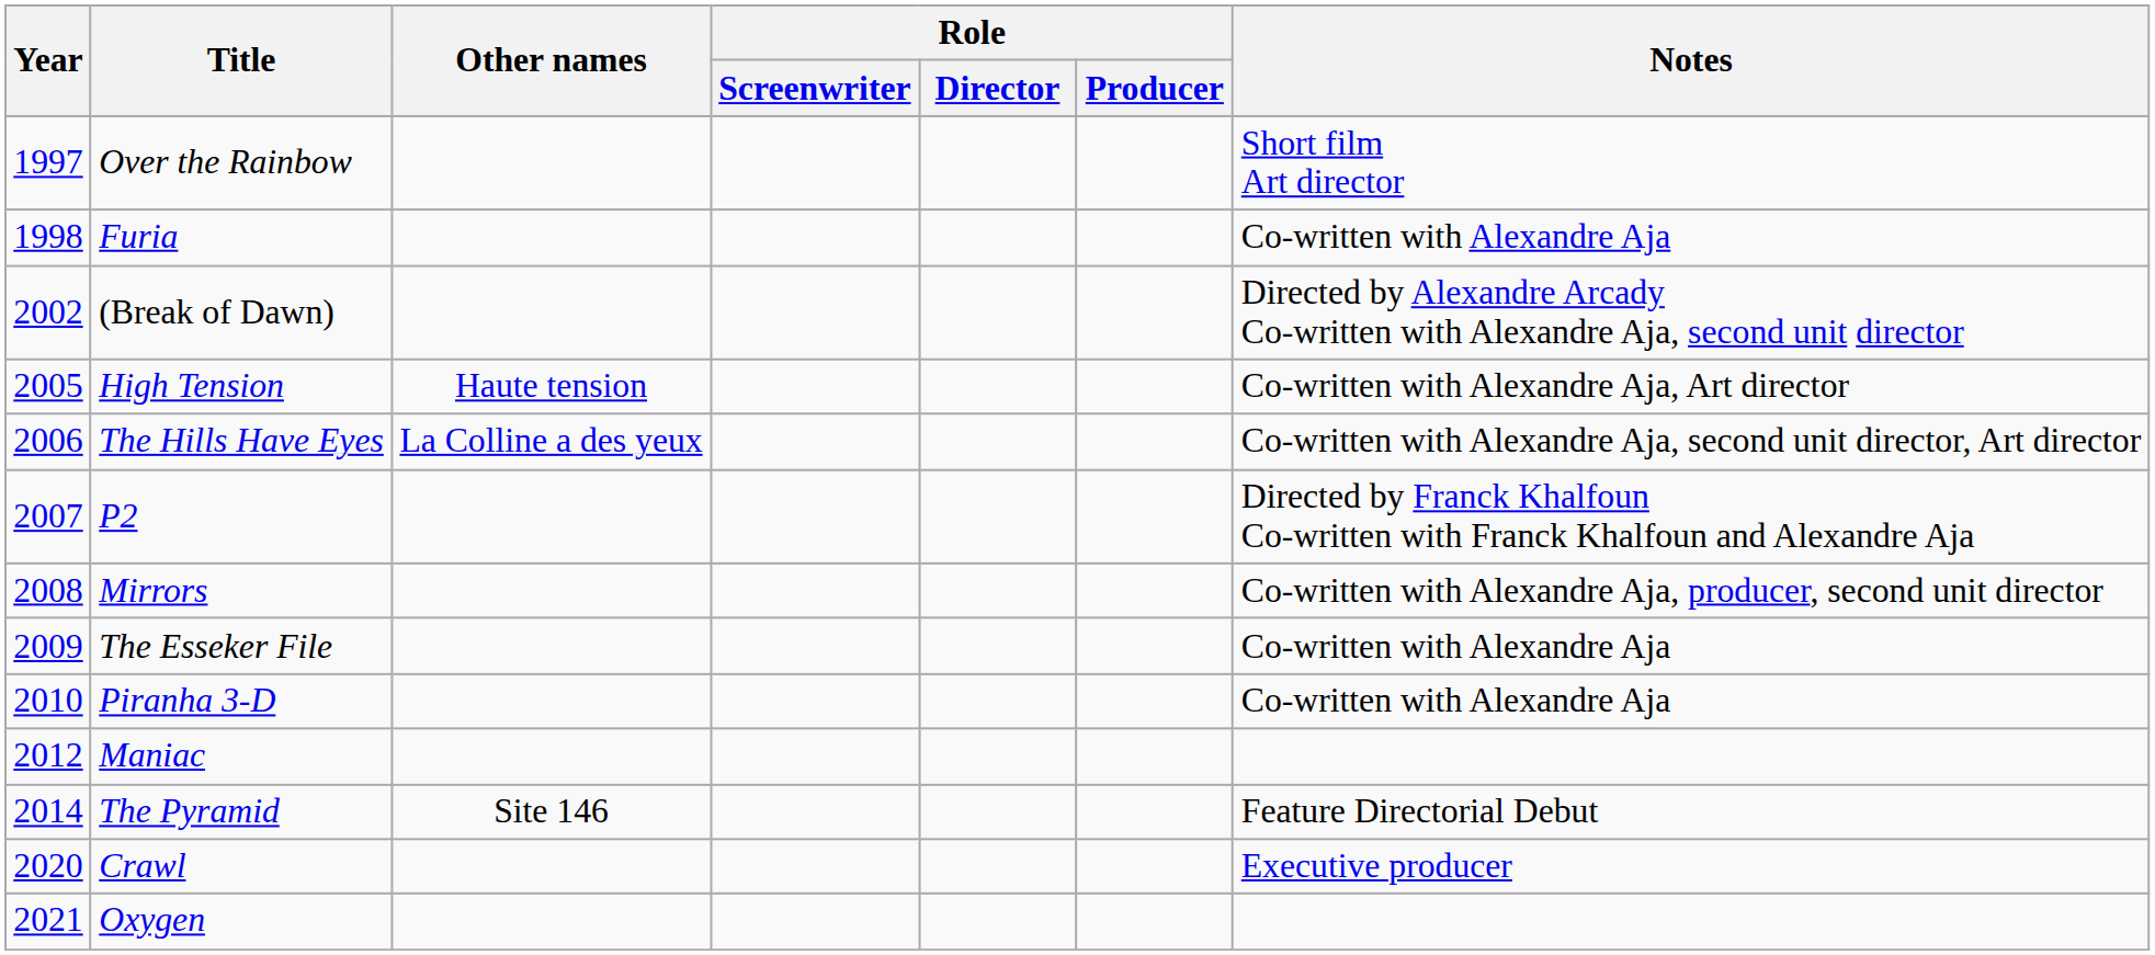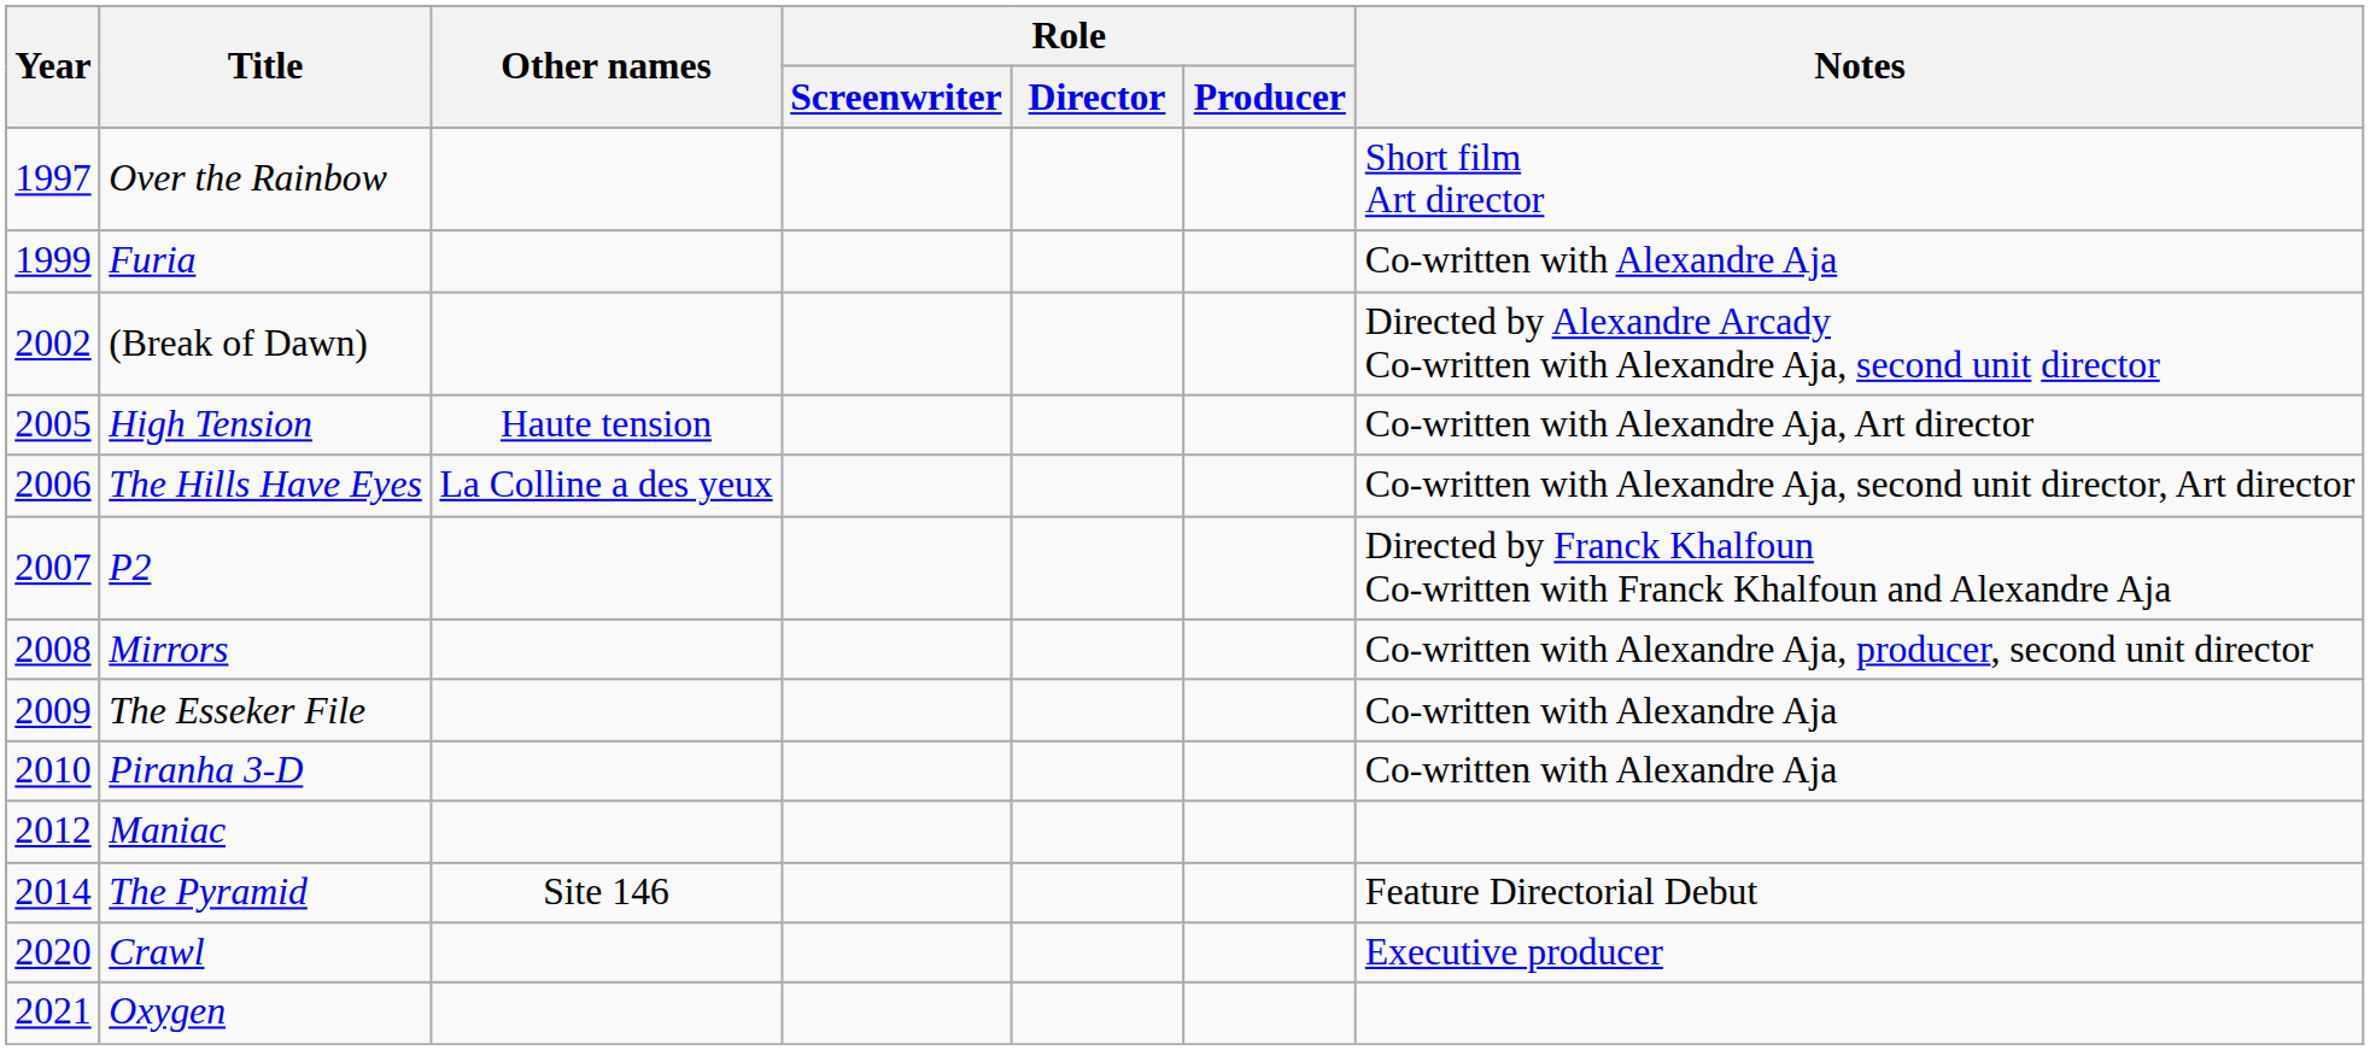Furia | Year: 1998 -> 1999
